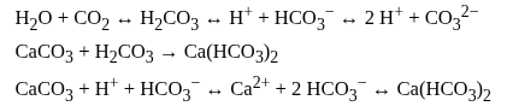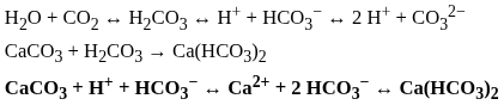row 3 | column 1: normal -> bold
